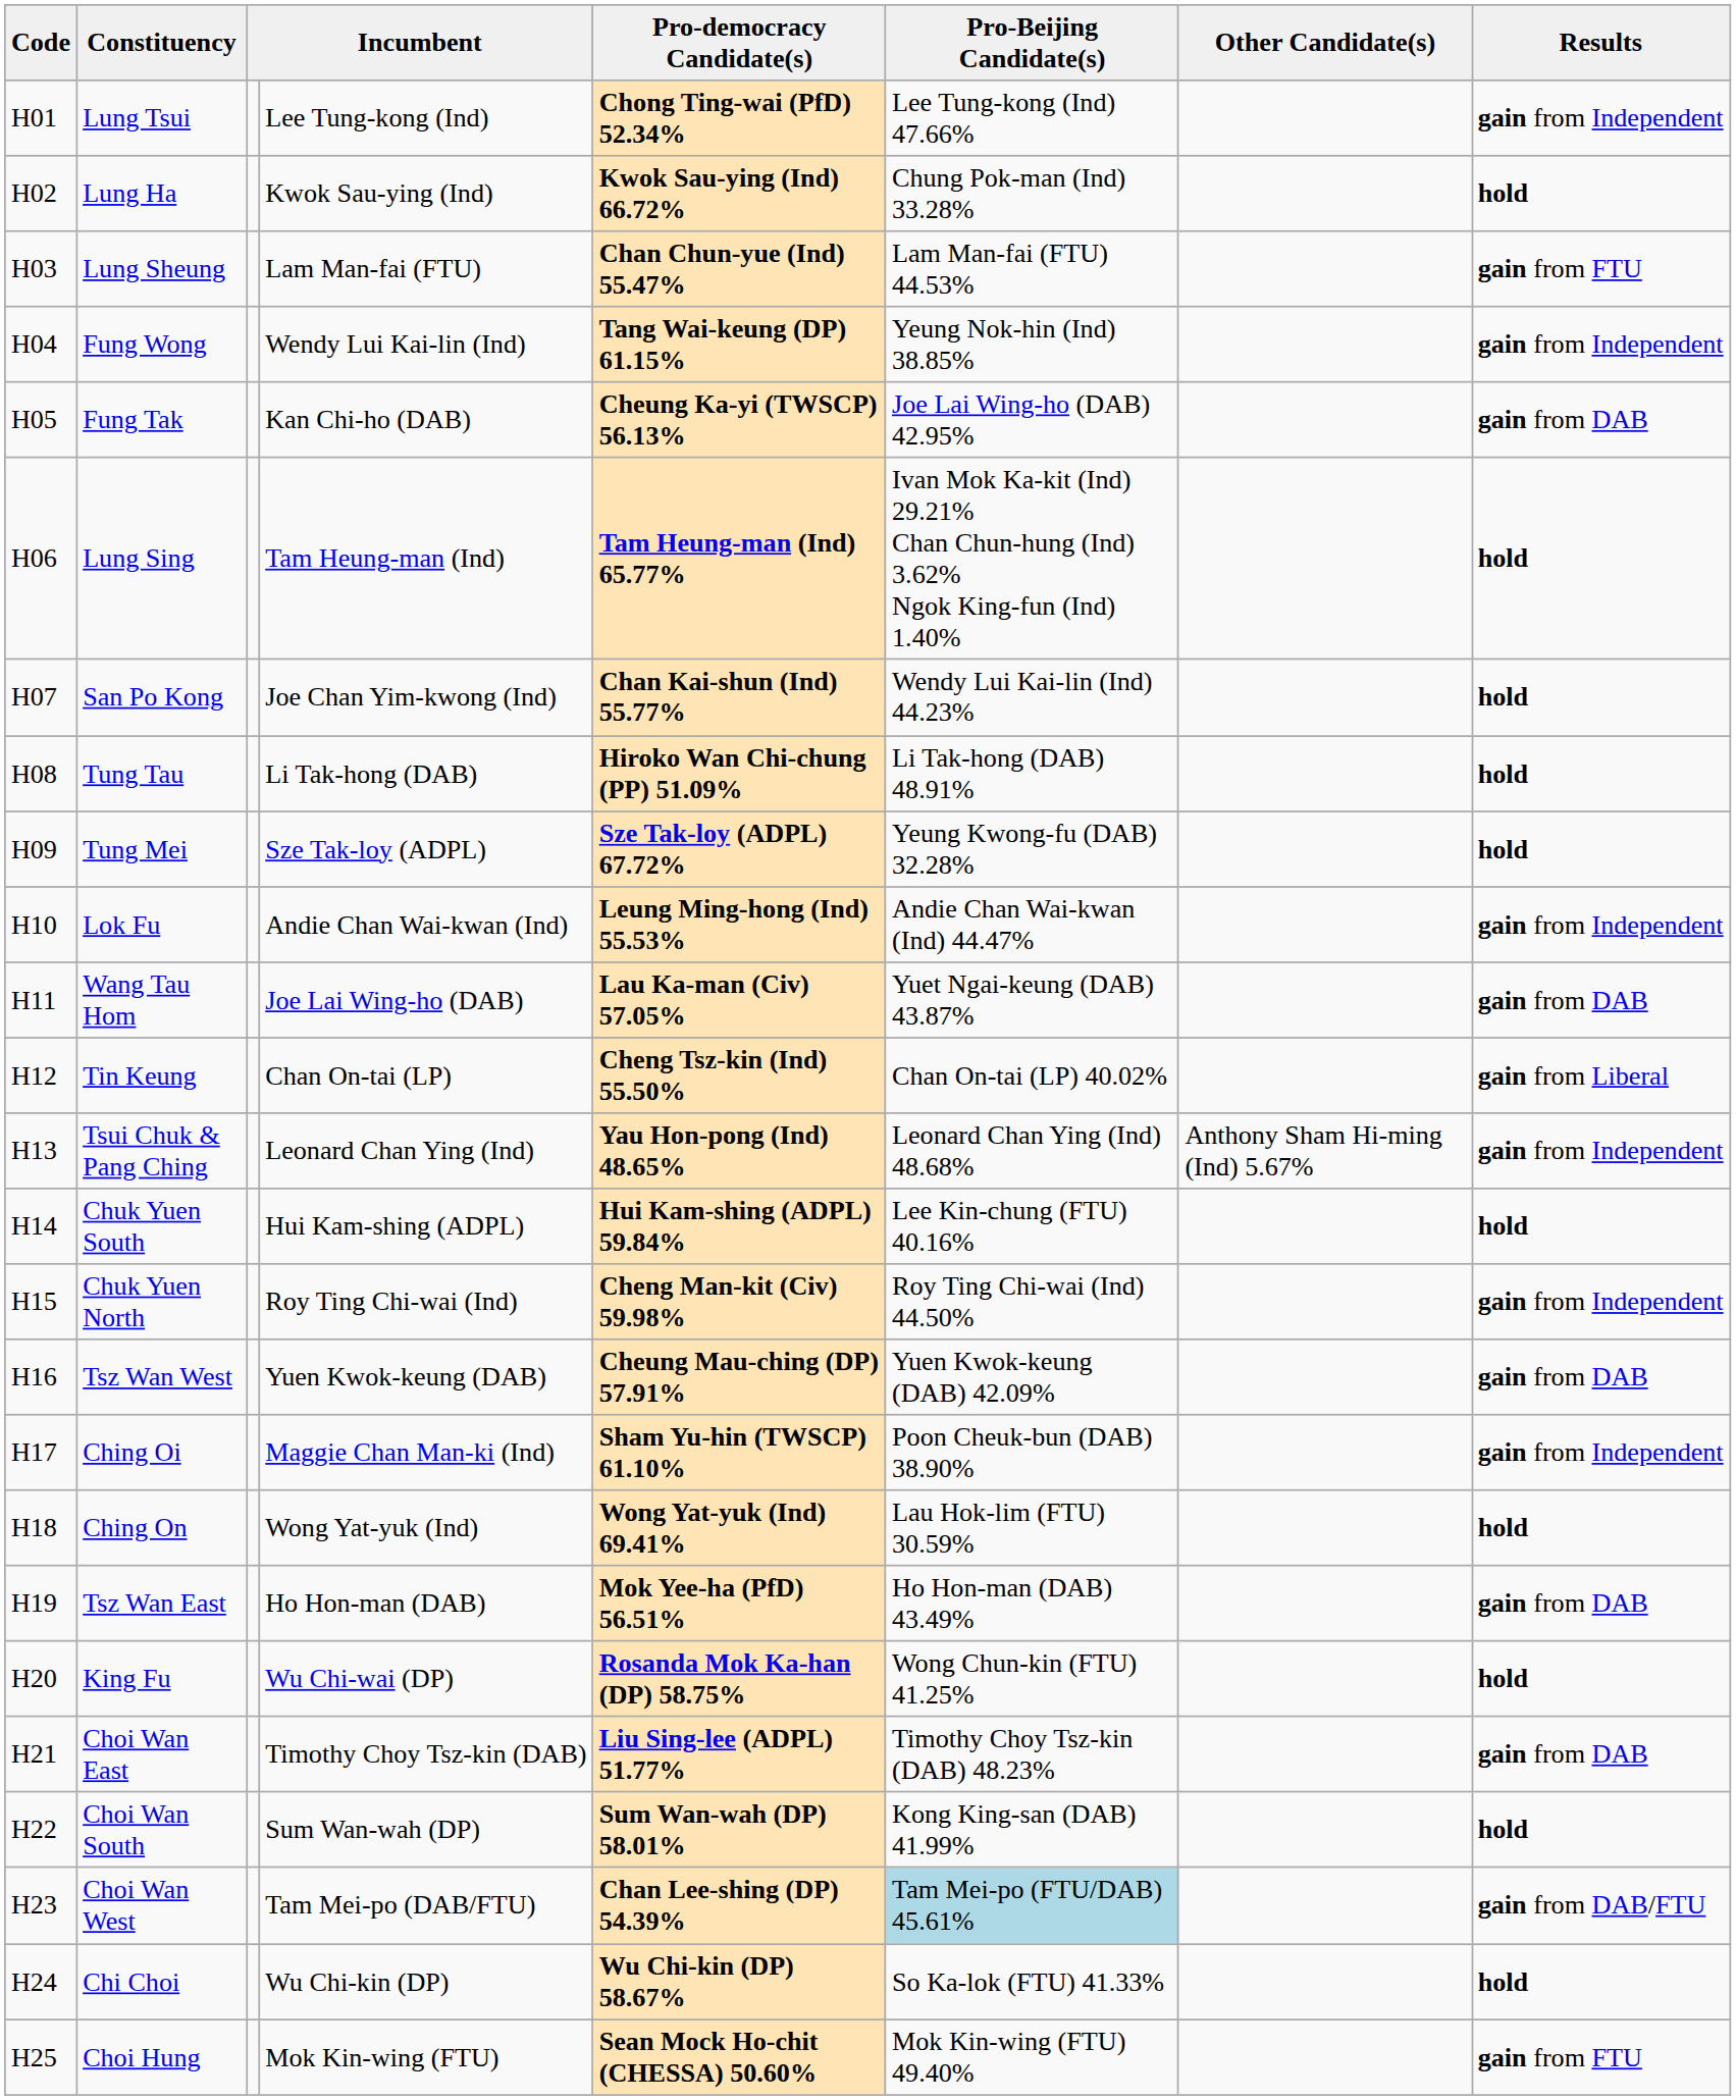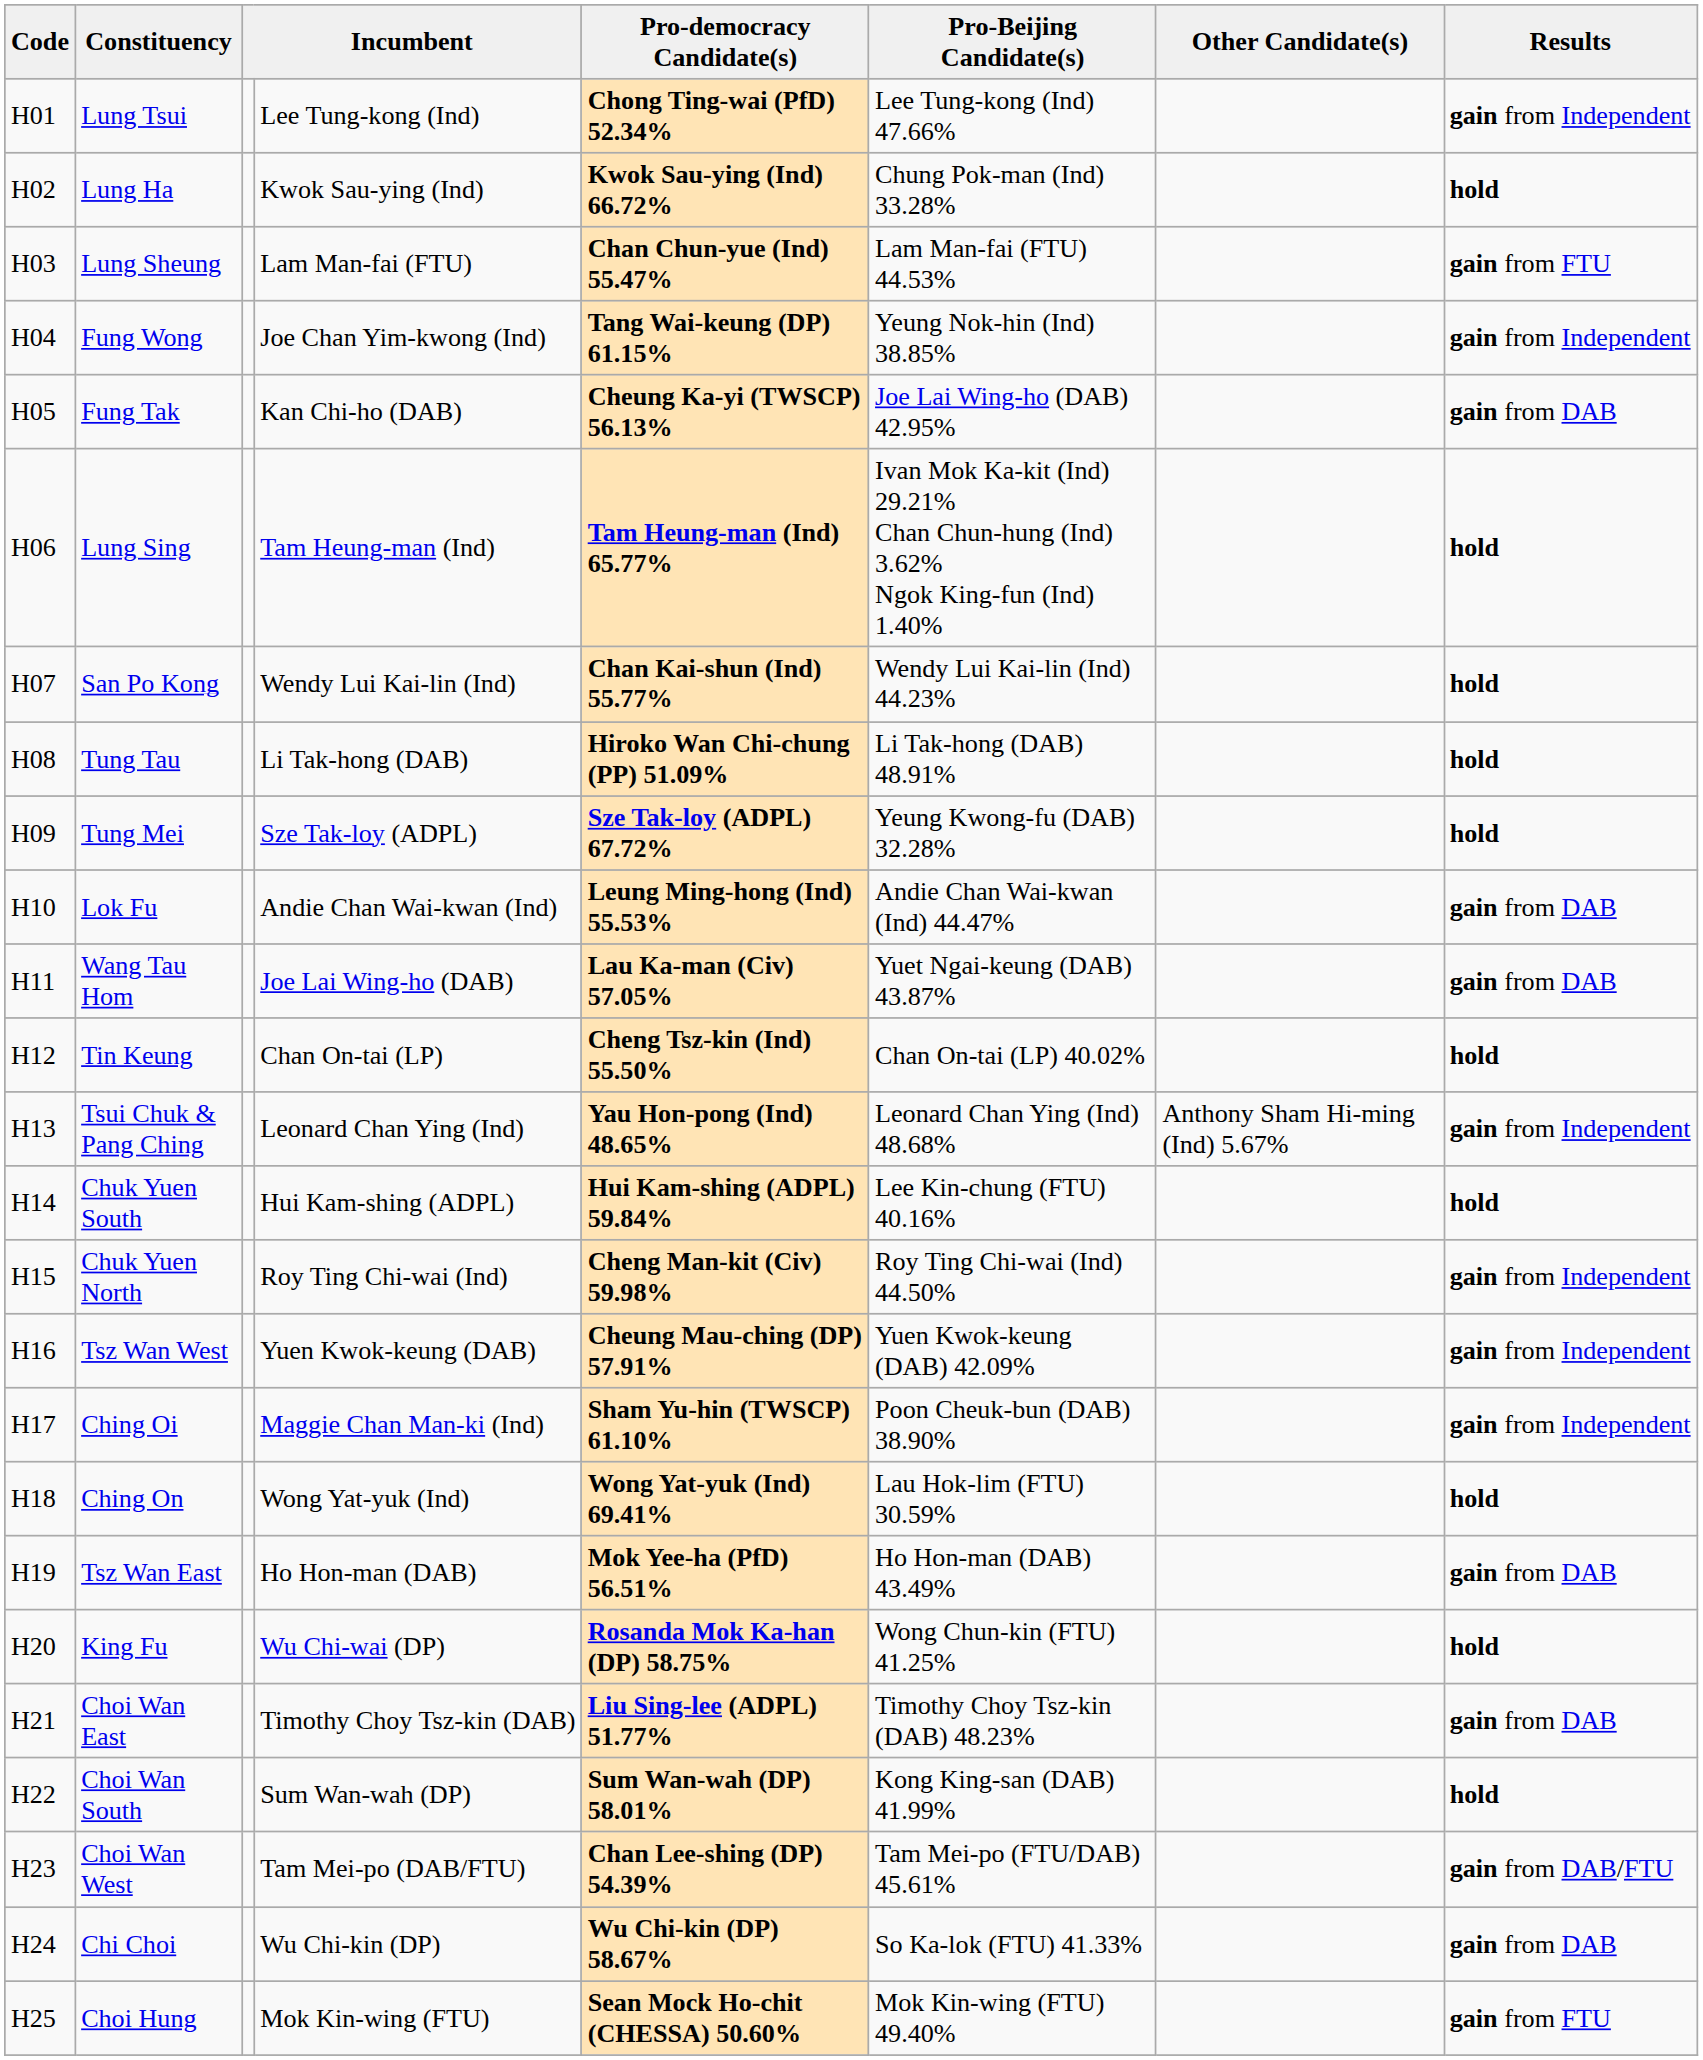Fung Wong | column 4: Wendy Lui Kai-lin (Ind) -> Joe Chan Yim-kwong (Ind)
San Po Kong | column 4: Joe Chan Yim-kwong (Ind) -> Wendy Lui Kai-lin (Ind)
Lok Fu | column 8: gain from Independent -> gain from DAB
Tin Keung | column 8: gain from Liberal -> hold
Tsz Wan West | column 8: gain from DAB -> gain from Independent
Choi Wan West | Pro-Beijing Candidate(s): lightblue background -> no background
Chi Choi | column 8: hold -> gain from DAB
